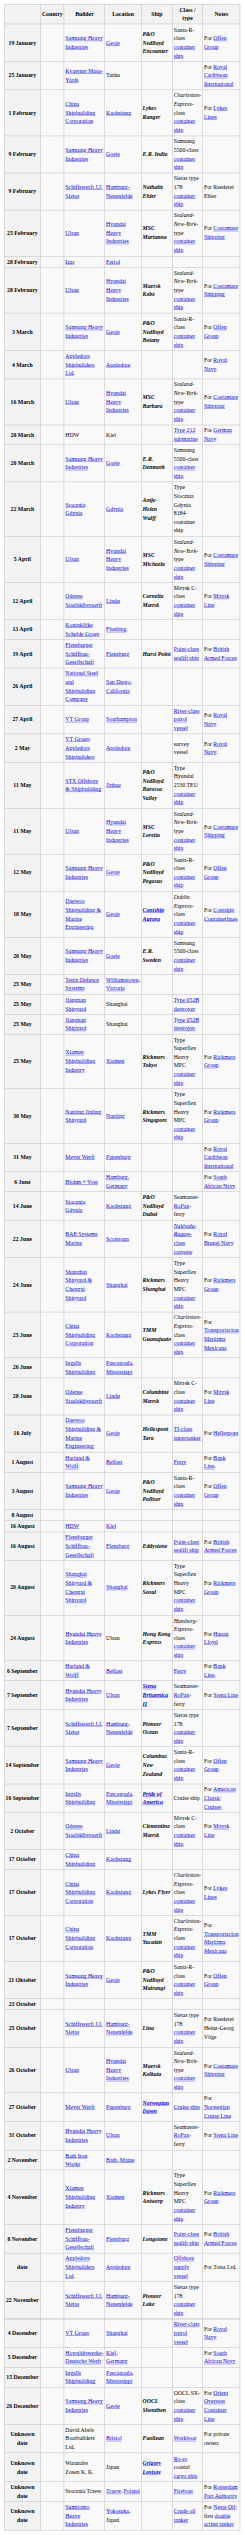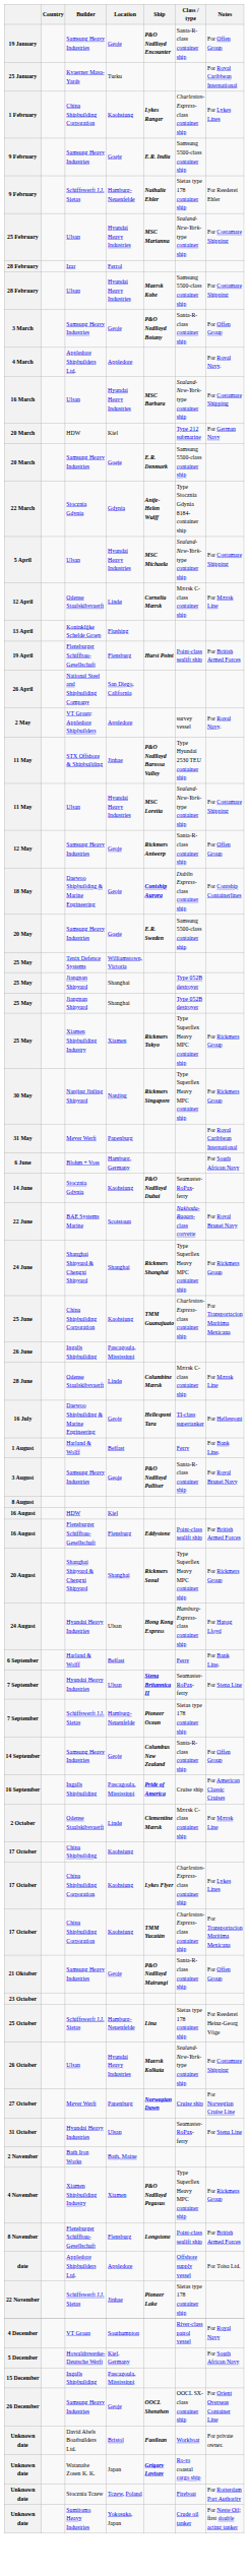28 February / Ulsan | Class / type: Sealand-New-York-type container ship -> Samsung 5500-class container ship
- row: 27 April | VT Group | Southampton | River-class patrol vessel | For Royal Navy
12 May | Ship: P&O Nedlloyd Pegasus -> Rickmers Antwerp
3 August | Notes: For Offen Group -> For Royal Brunei Navy
4 November | Ship: Rickmers Antwerp -> P&O Nedlloyd Pegasus
22 November | Location: Hamburg-Neuenfelde -> Jinhae
4 December | Location: Shanghai -> Southampton
